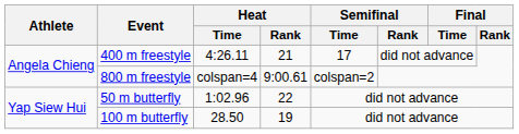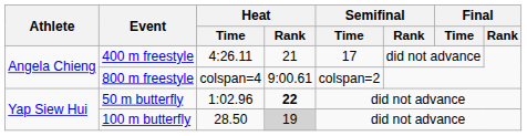50 m butterfly | Heat / Rank: normal -> bold
100 m butterfly | Heat / Rank: no background -> lightgrey background
